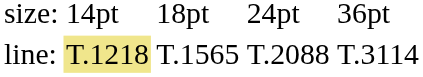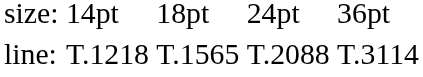line: | column 2: khaki background -> no background
